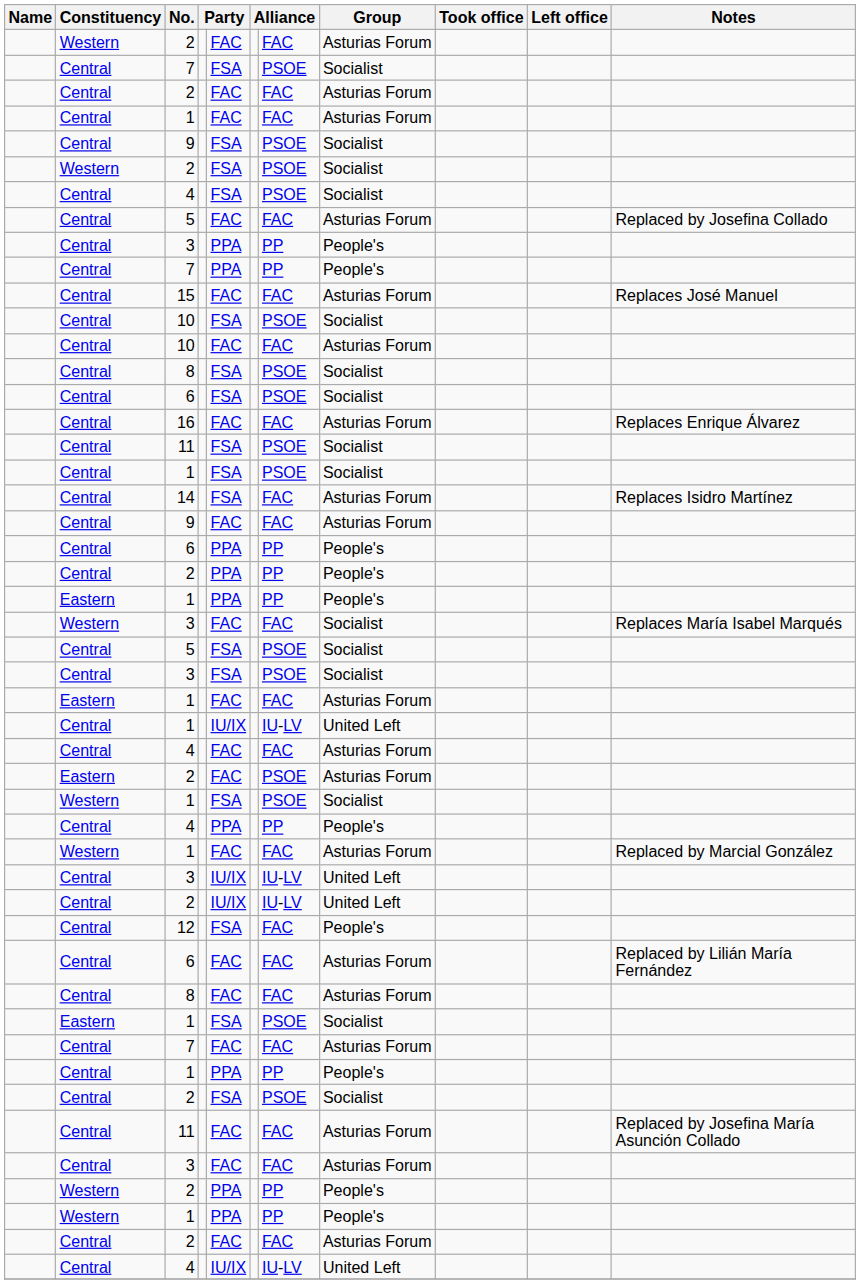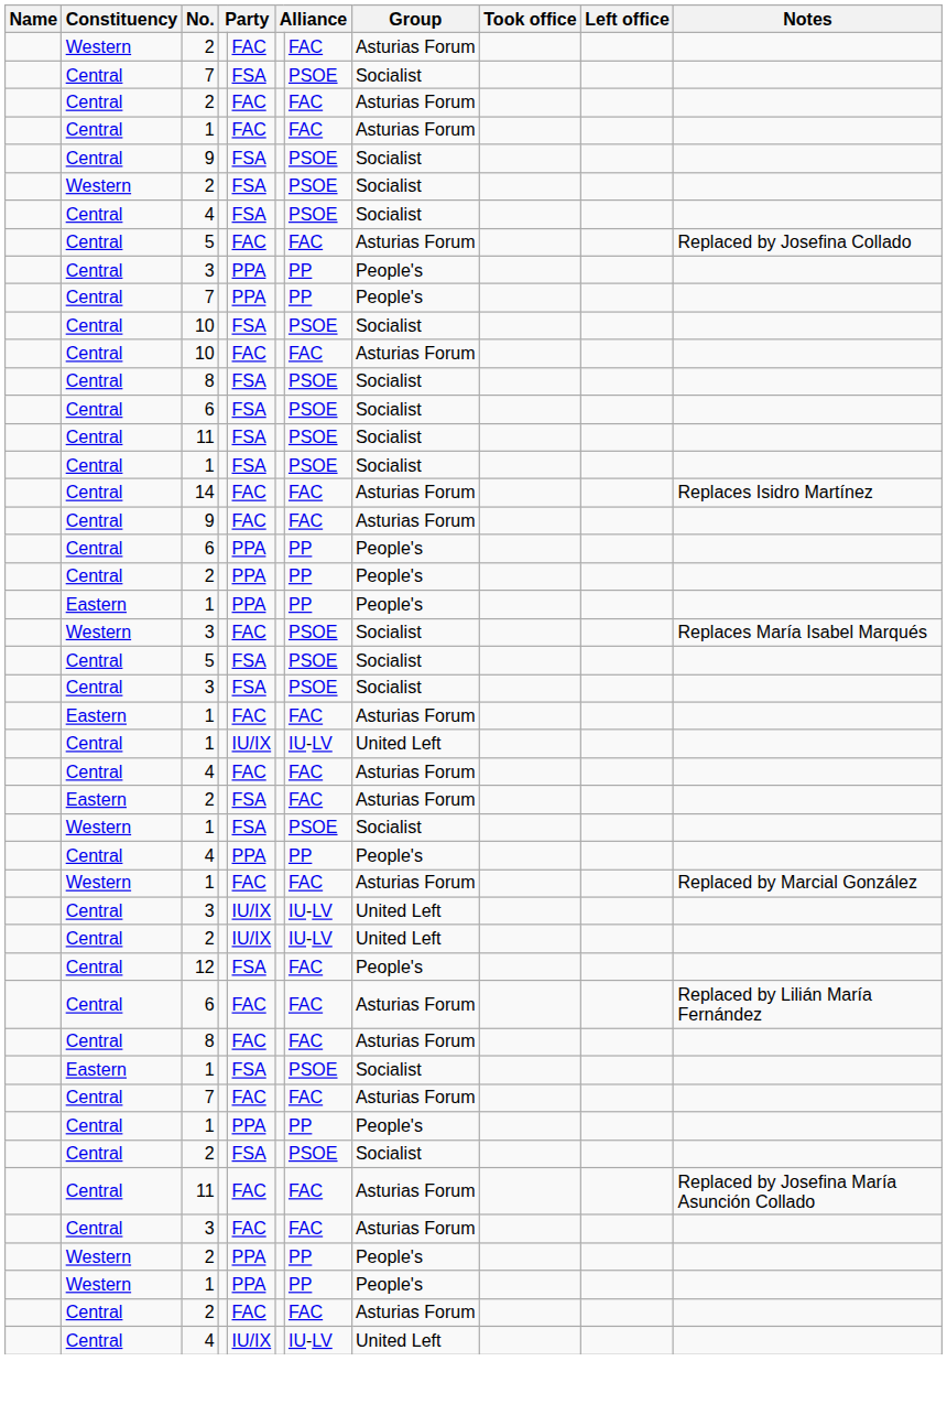- row: Central | 15 | FAC | FAC | Asturias Forum | Replaces José Manuel
- row: Central | 16 | FAC | FAC | Asturias Forum | Replaces Enrique Álvarez
14 | column 5: FSA -> FAC
Western / 3 | column 7: FAC -> PSOE
Eastern / 2 | column 5: FAC -> FSA
Eastern / 2 | column 7: PSOE -> FAC
